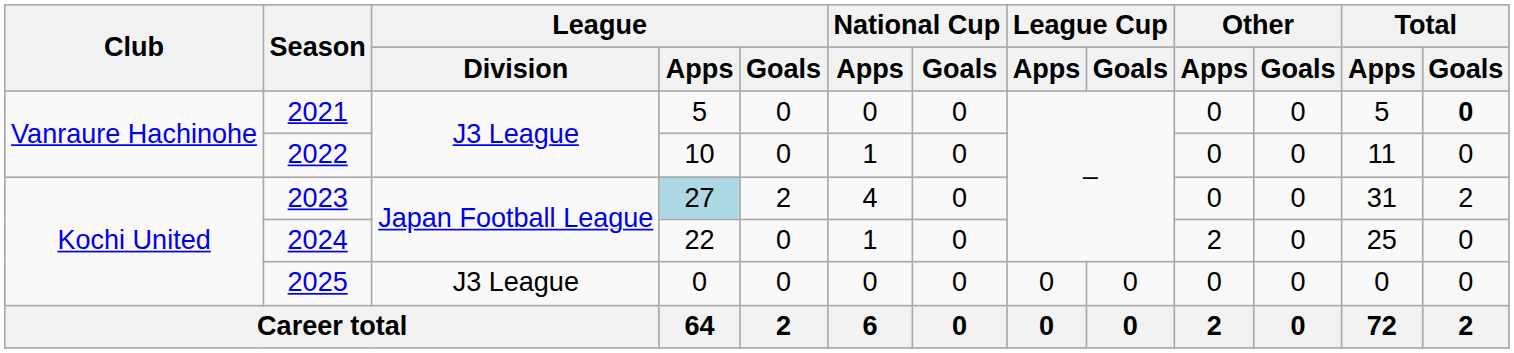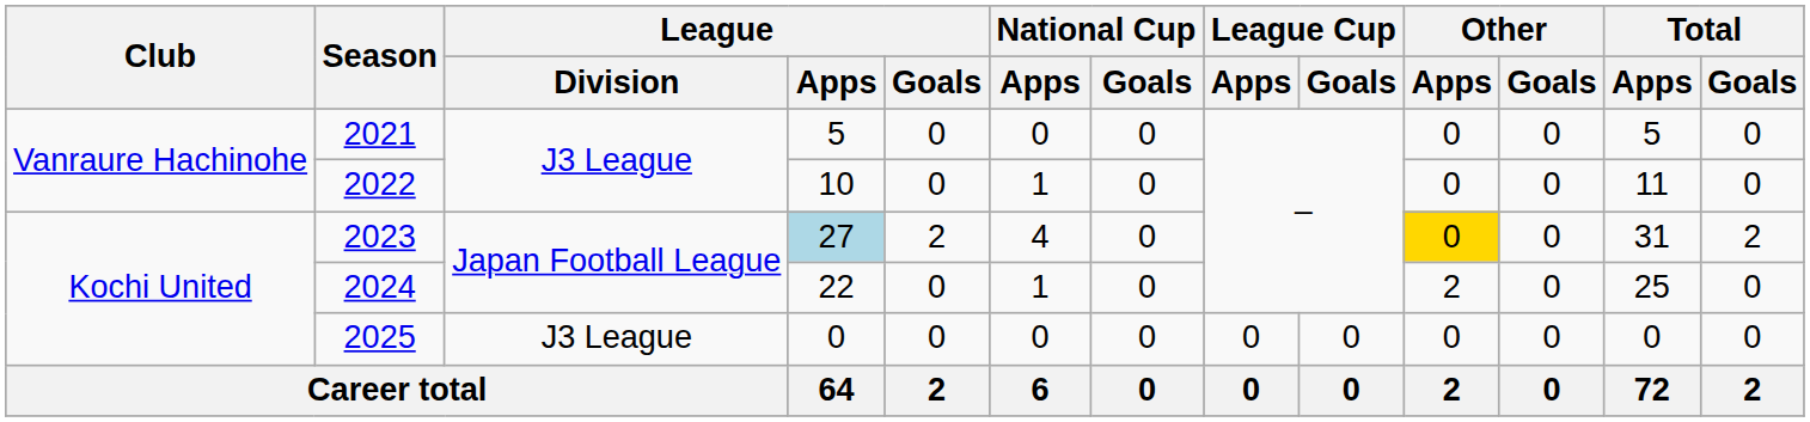2021 | Total / Goals: bold -> normal
2023 | Other / Apps: no background -> gold background
